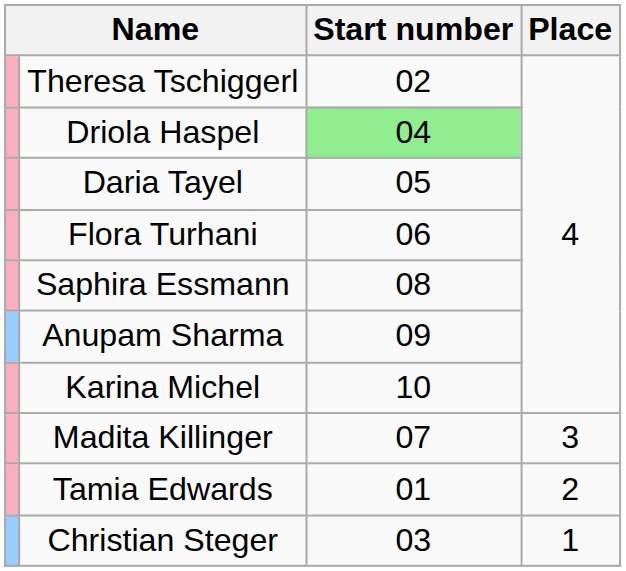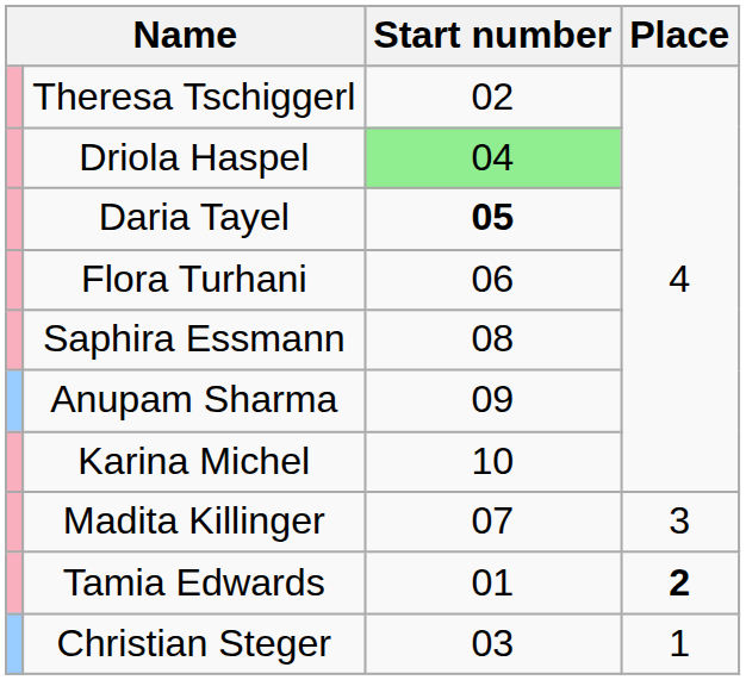Daria Tayel | Start number: normal -> bold
Tamia Edwards | Place: normal -> bold
